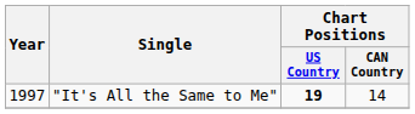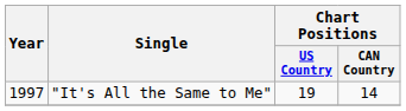row 3 | Chart Positions / US Country: bold -> normal
